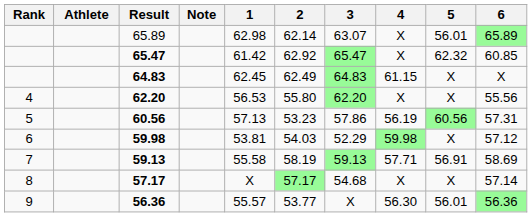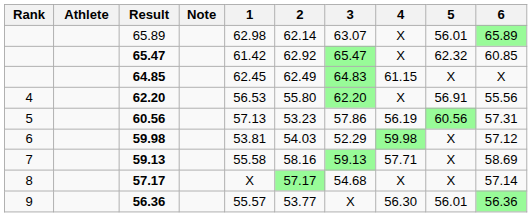row 4 | Result: 64.83 -> 64.85
row 5 | 5: X -> 56.91
row 8 | 2: 58.19 -> 58.16
row 8 | 5: 56.91 -> X
